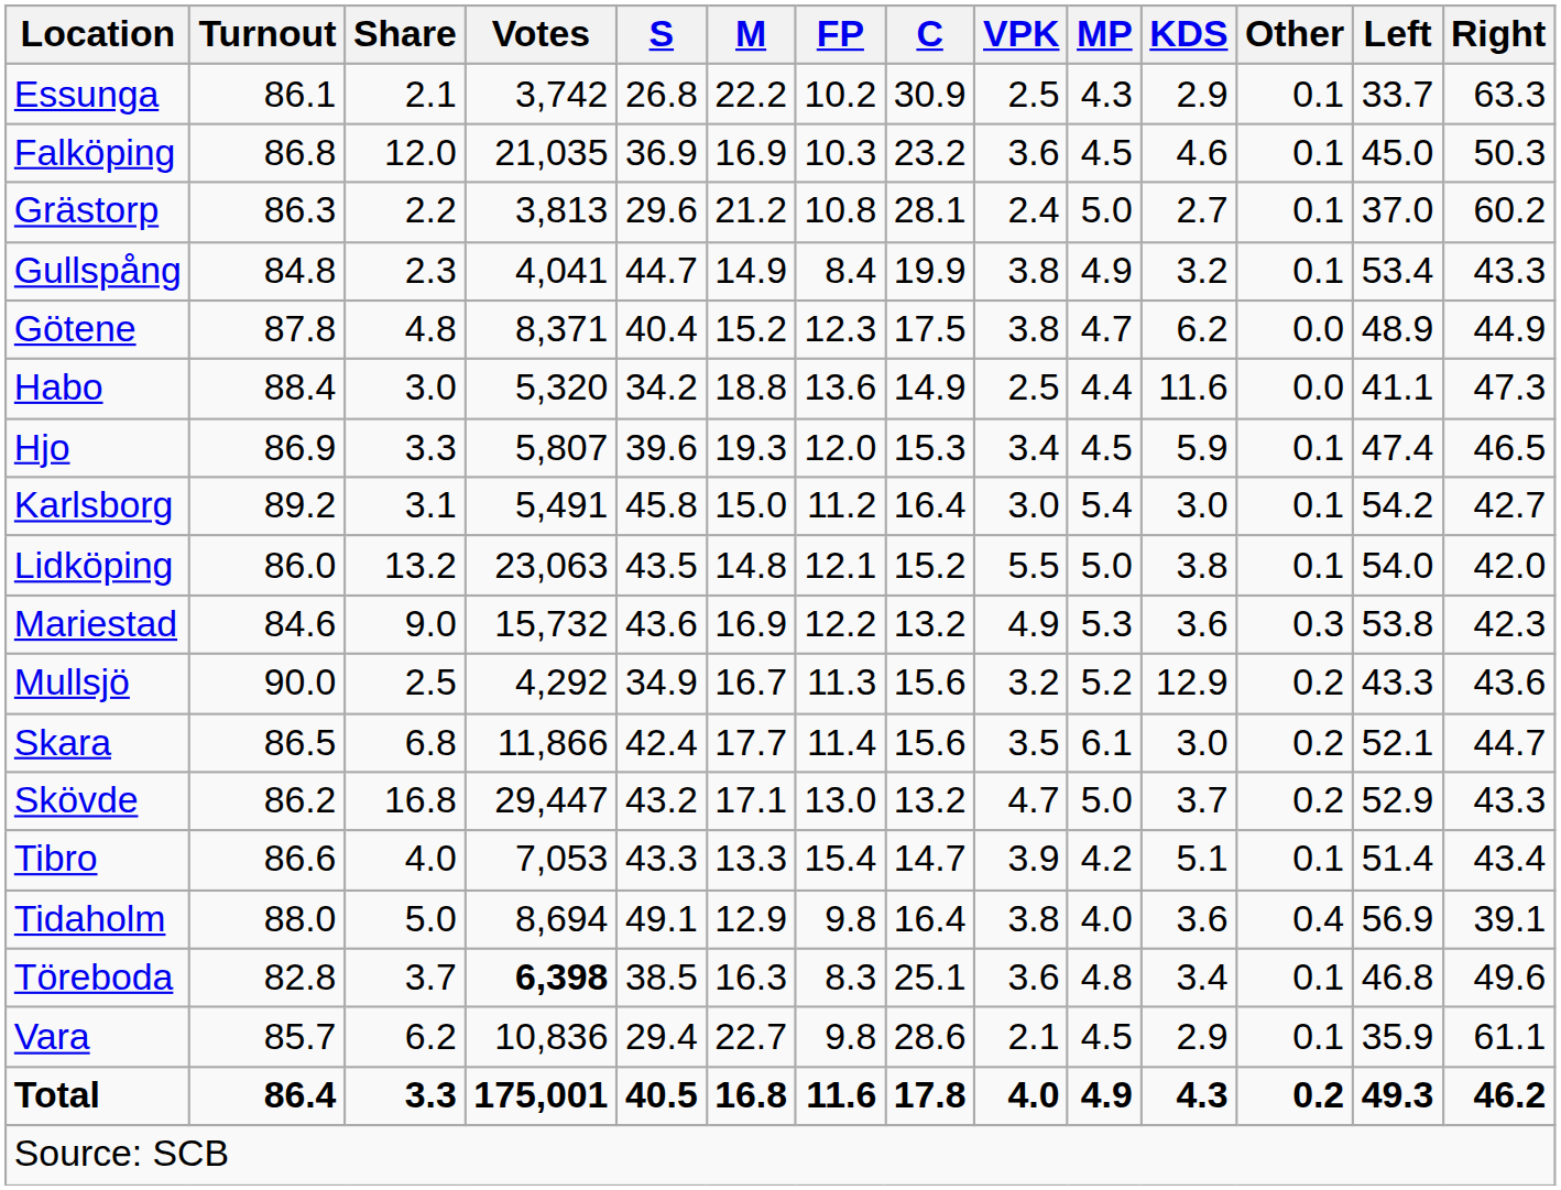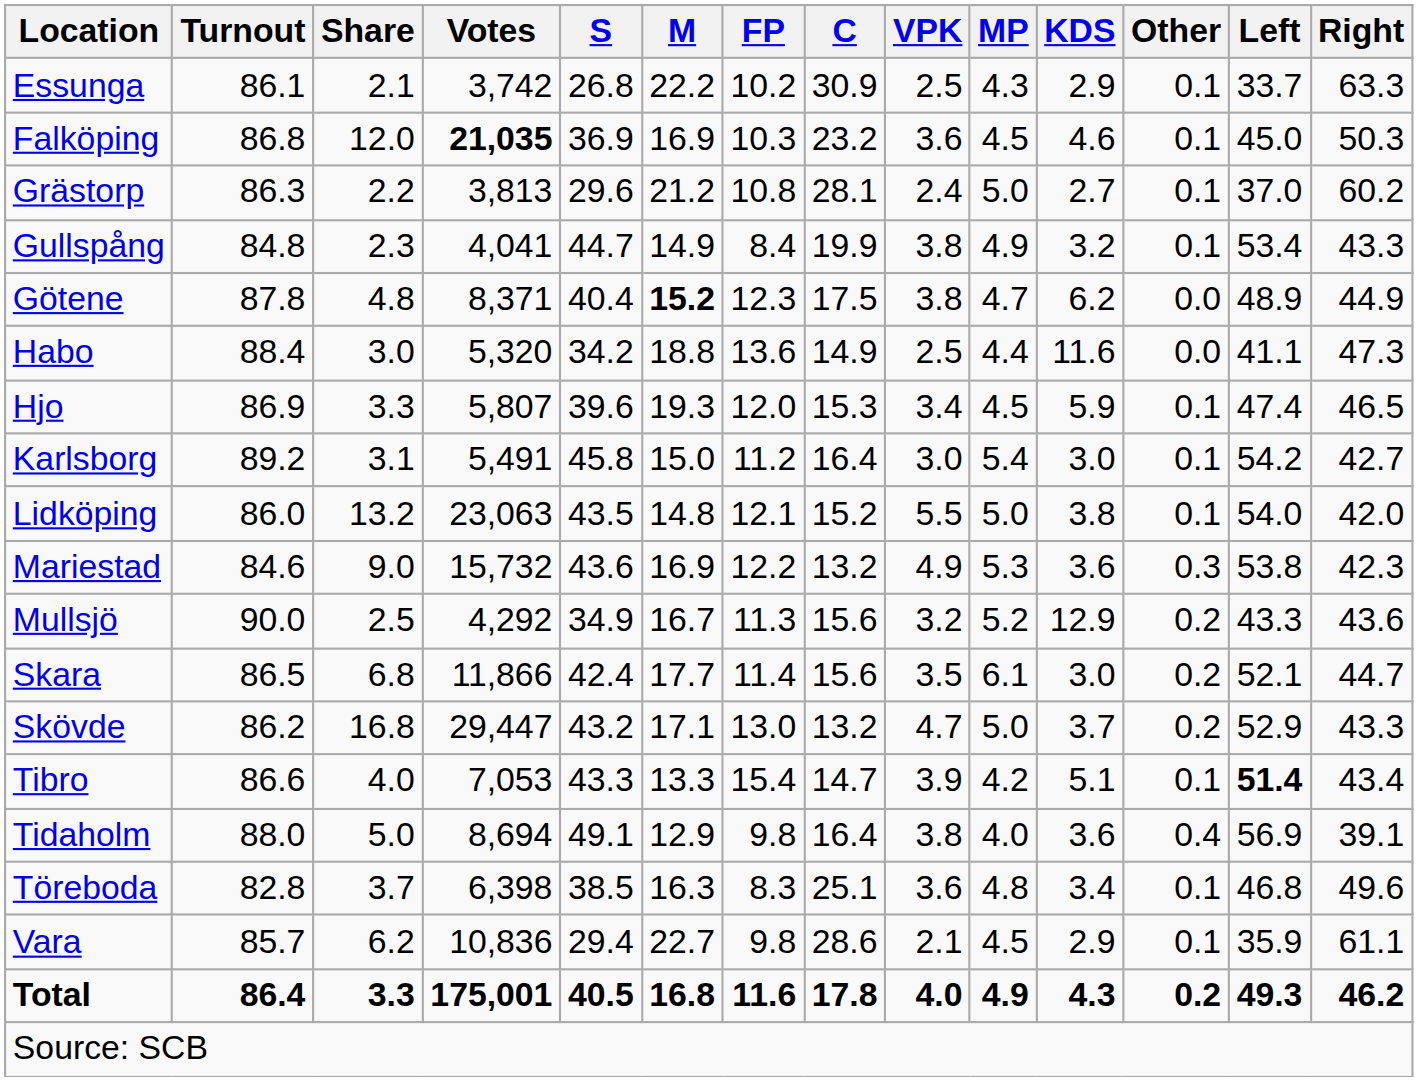Falköping | Votes: normal -> bold
Götene | M: normal -> bold
Tibro | Left: normal -> bold
Töreboda | Votes: bold -> normal
